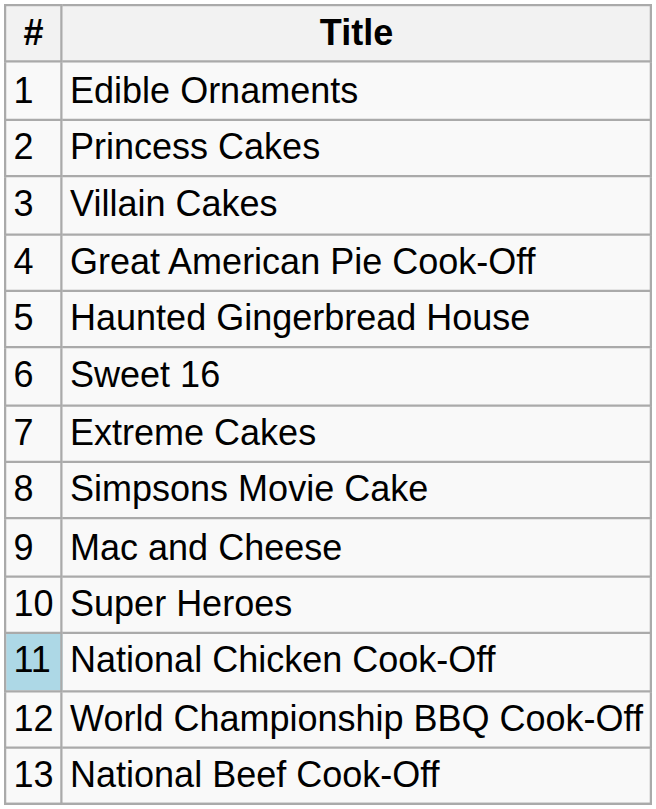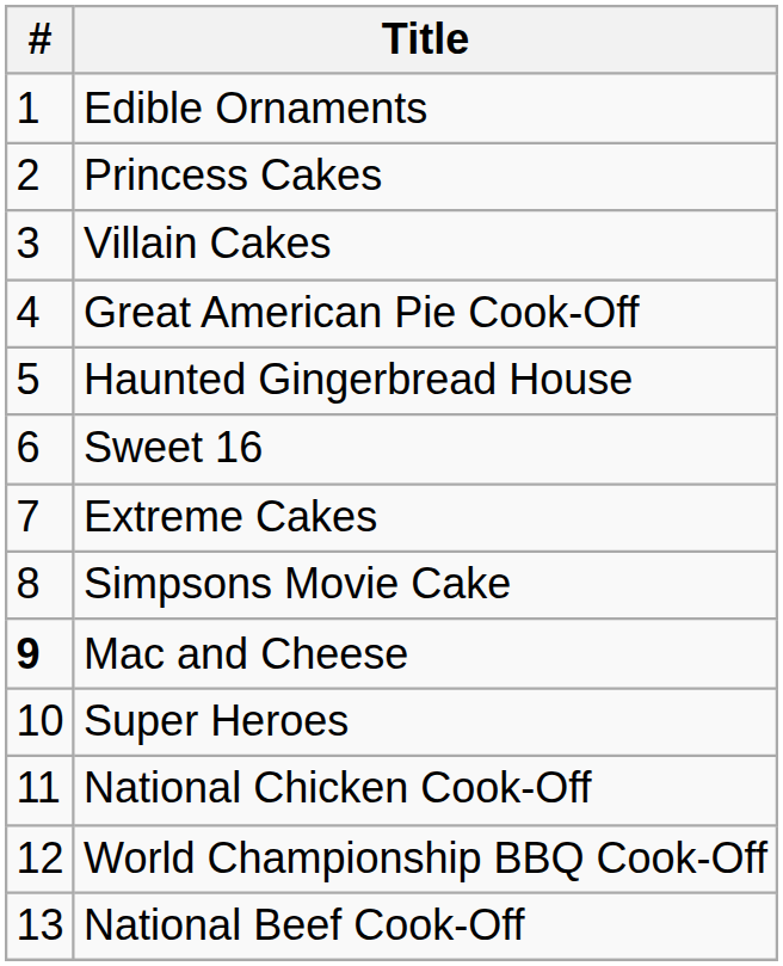Mac and Cheese | #: normal -> bold
National Chicken Cook-Off | #: lightblue background -> no background
